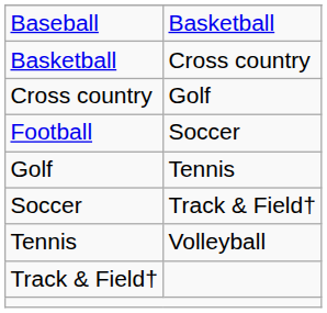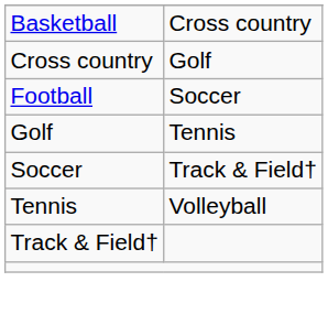- row: Baseball | Basketball
